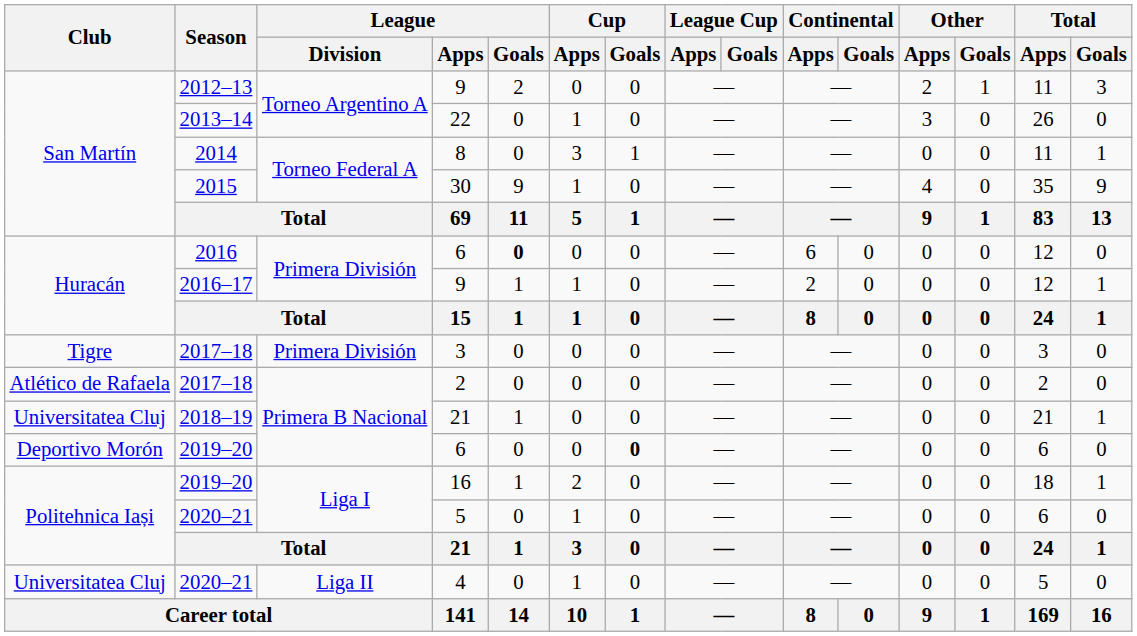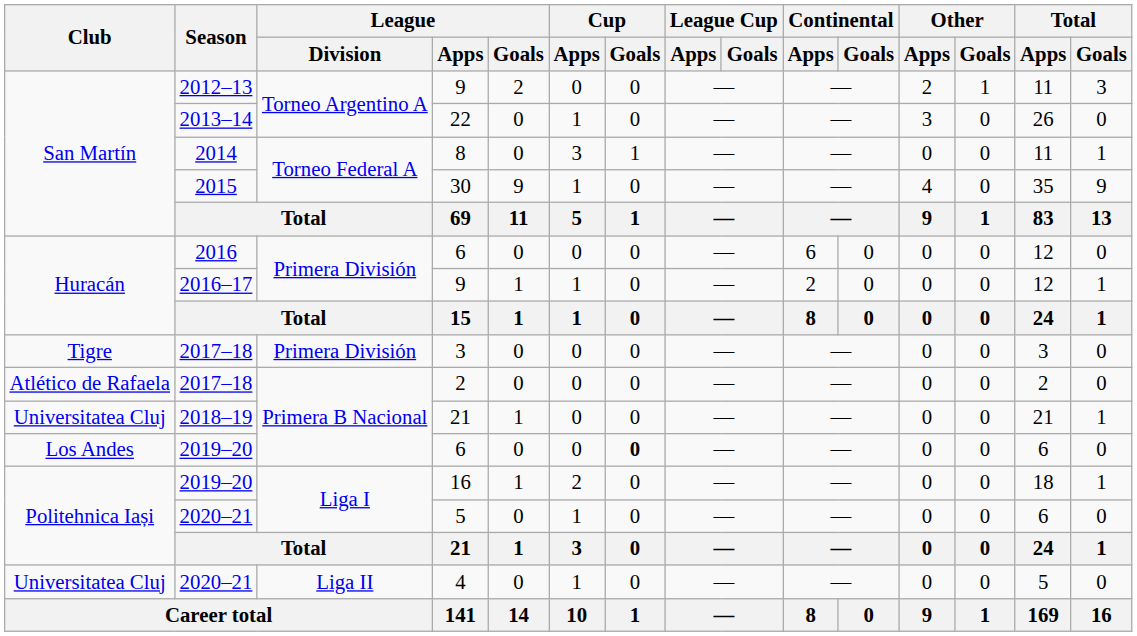2016 / 6 | League / Goals: bold -> normal
2019–20 / 6 | Club: Deportivo Morón -> Los Andes
